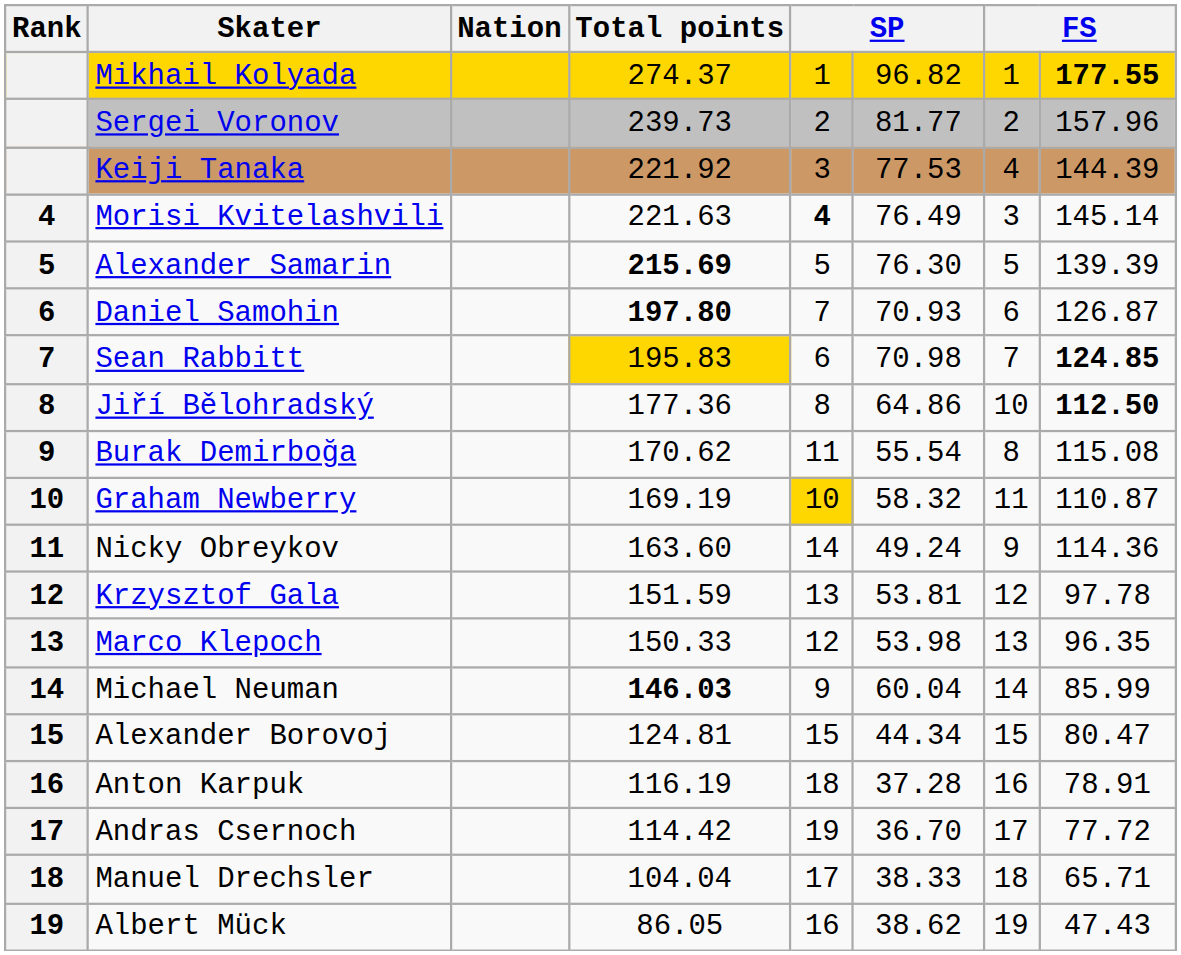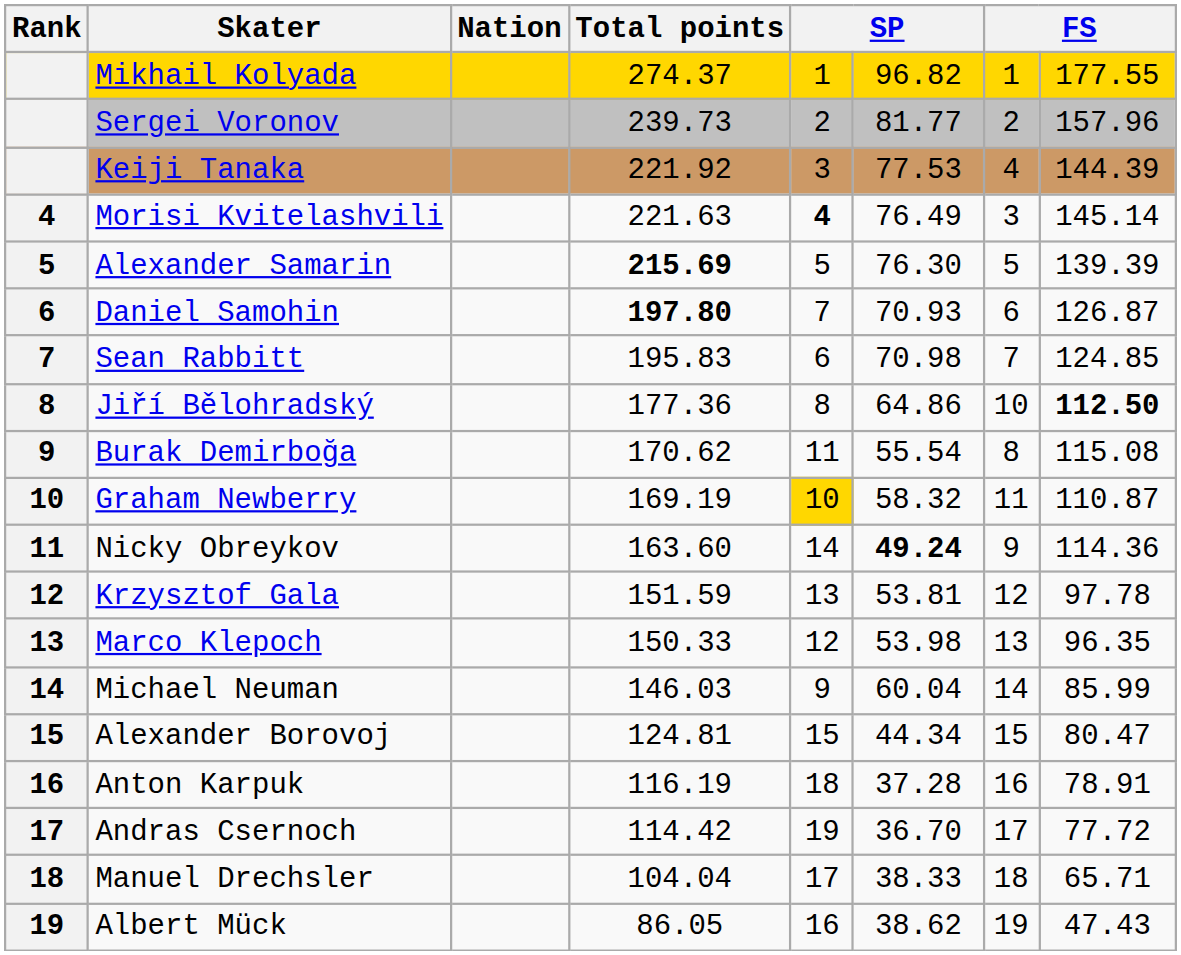Mikhail Kolyada | column 8: bold -> normal
Sean Rabbitt | Total points: gold background -> no background
Sean Rabbitt | column 8: bold -> normal
Nicky Obreykov | column 6: normal -> bold
Michael Neuman | Total points: bold -> normal
